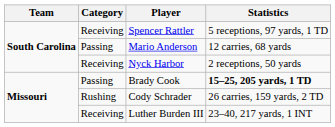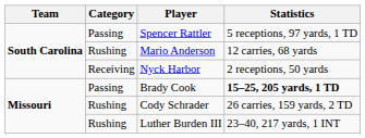Spencer Rattler | Category: Receiving -> Passing
Mario Anderson | Category: Passing -> Rushing
Luther Burden III | Category: Receiving -> Rushing
